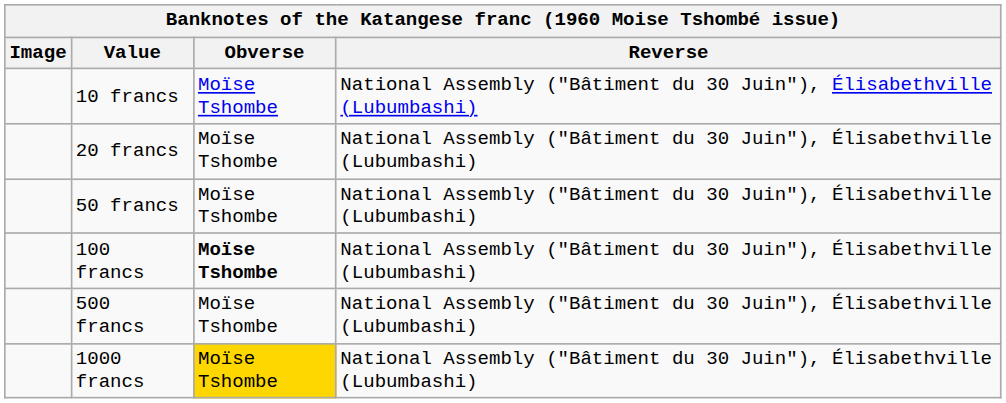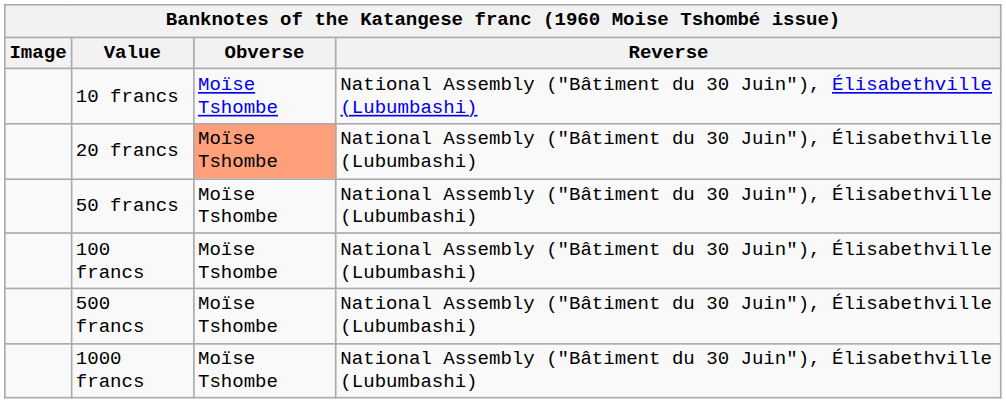20 francs | Obverse: no background -> lightsalmon background
100 francs | Obverse: bold -> normal
1000 francs | Obverse: gold background -> no background
